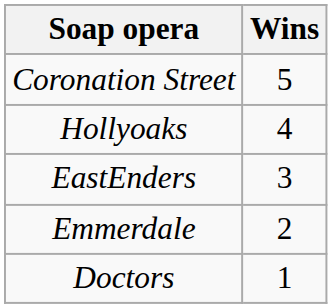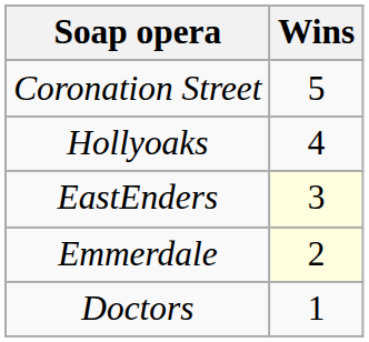EastEnders | Wins: no background -> lightyellow background
Emmerdale | Wins: no background -> lightyellow background
